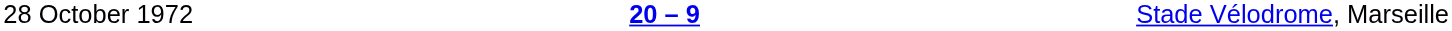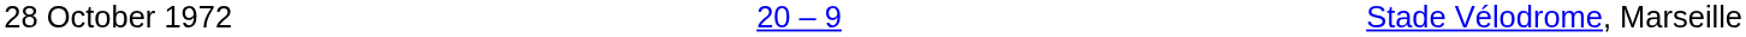28 October 1972 | column 2: bold -> normal
